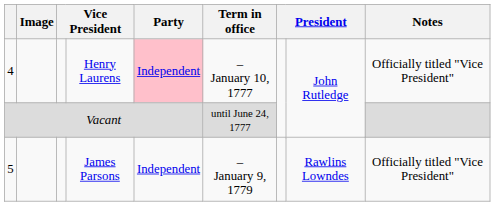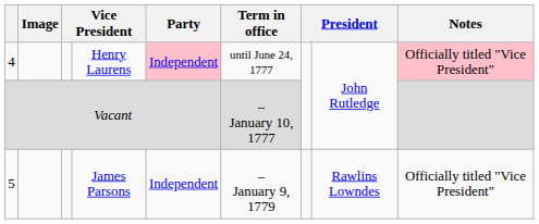4 | Term in office: – January 10, 1777 -> until June 24, 1777
4 | Notes: no background -> pink background
Vacant | Term in office: until June 24, 1777 -> – January 10, 1777
